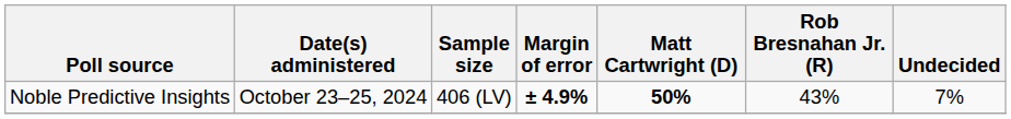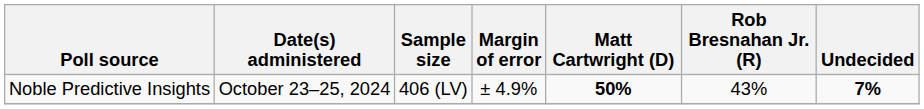Noble Predictive Insights | Margin of error: bold -> normal
Noble Predictive Insights | Undecided: normal -> bold
